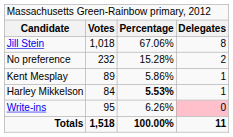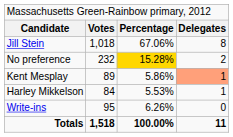No preference | column 3: no background -> gold background
Kent Mesplay | column 4: no background -> lightsalmon background
Harley Mikkelson | column 3: bold -> normal
Write-ins | column 4: pink background -> no background
